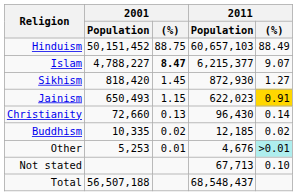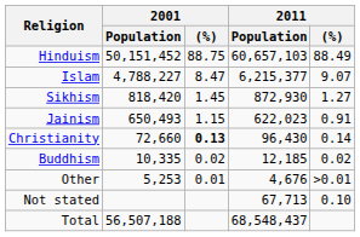Islam | 2001 / (%): bold -> normal
Jainism | 2011 / (%): gold background -> no background
Christianity | 2001 / (%): normal -> bold
Other | 2011 / (%): paleturquoise background -> no background
